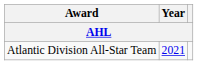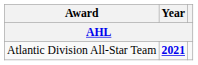row 3 | Year: normal -> bold
